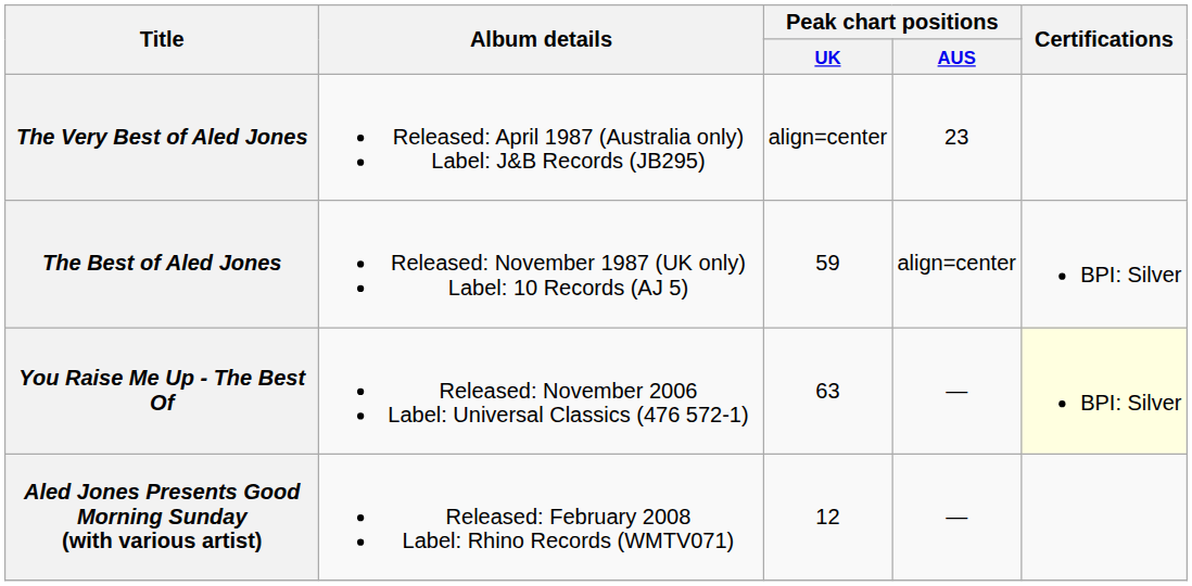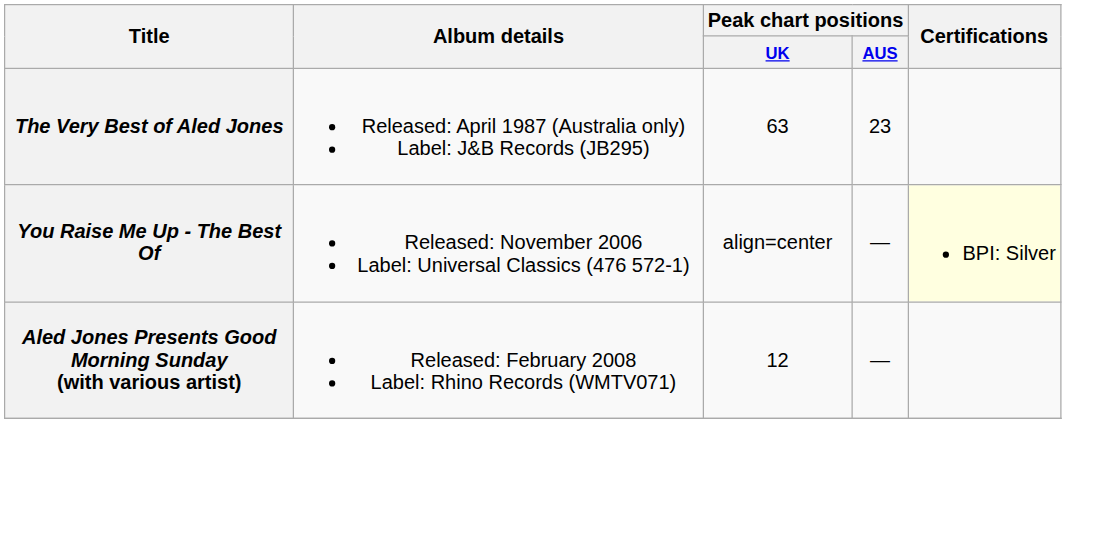The Very Best of Aled Jones | Peak chart positions / UK: align=center -> 63
- row: The Best of Aled Jones | Released: November 1987 (UK only) Label: 10 Records (AJ 5) | 59 | align=center | BPI: Silver
You Raise Me Up - The Best Of | Peak chart positions / UK: 63 -> align=center
